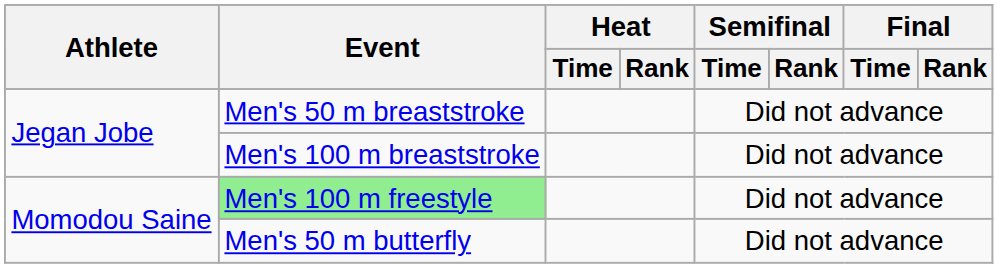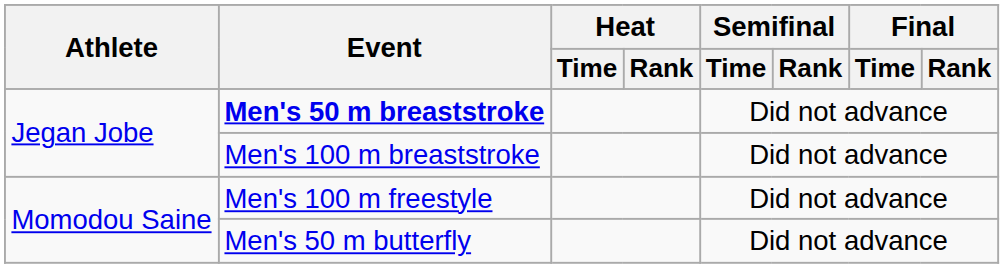Men's 50 m breaststroke | Event: normal -> bold
Men's 100 m freestyle | Event: lightgreen background -> no background
